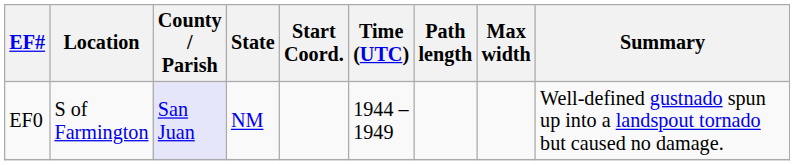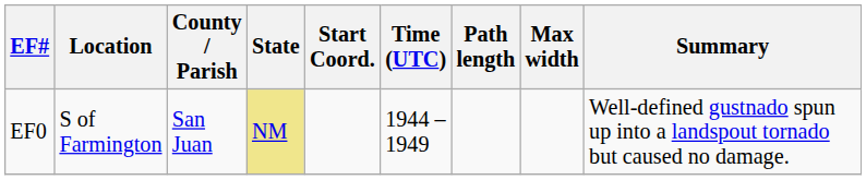EF0 | County / Parish: lavender background -> no background
EF0 | State: no background -> khaki background
